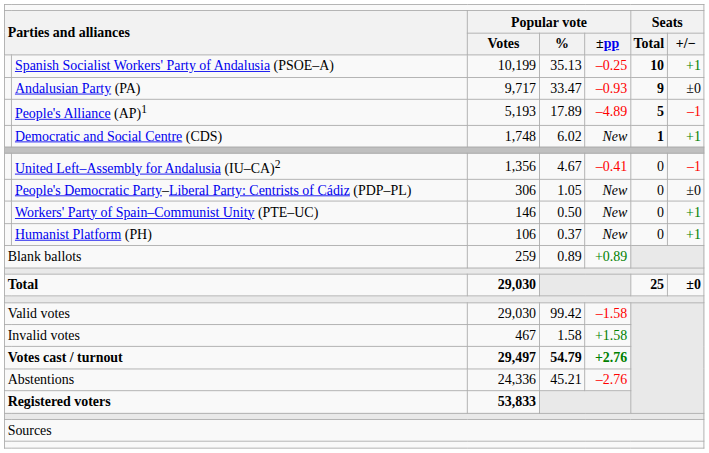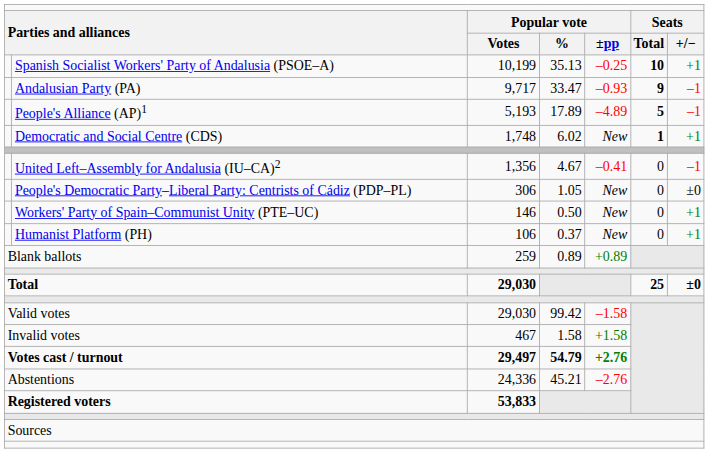Andalusian Party (PA) | column 7: ±0 -> –1
